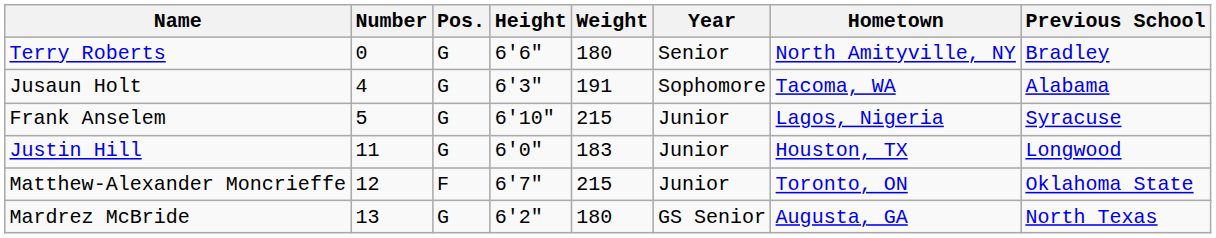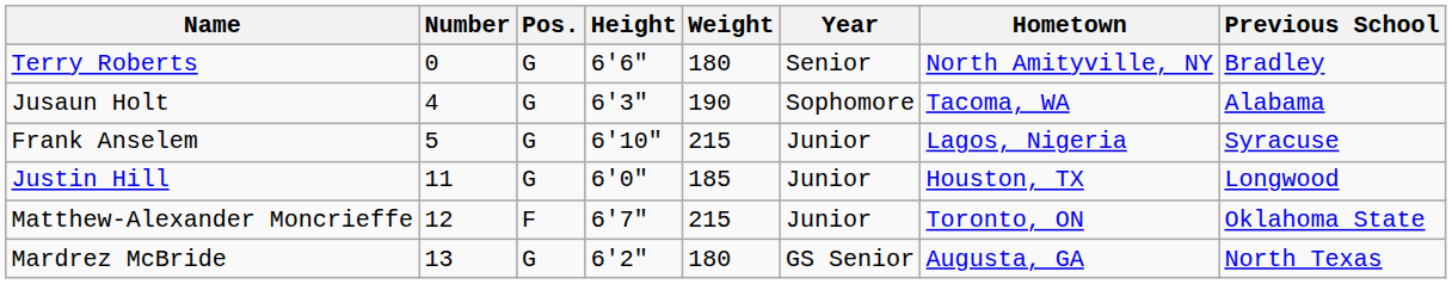Jusaun Holt | Weight: 191 -> 190
Justin Hill | Weight: 183 -> 185
